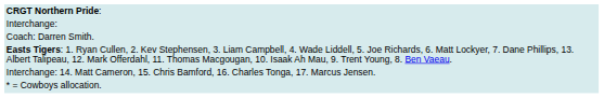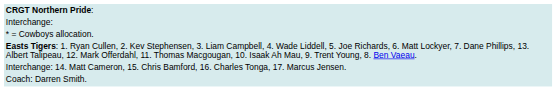row 3 | column 1: Coach: Darren Smith. -> * = Cowboys allocation.
row 6 | column 1: * = Cowboys allocation. -> Coach: Darren Smith.
